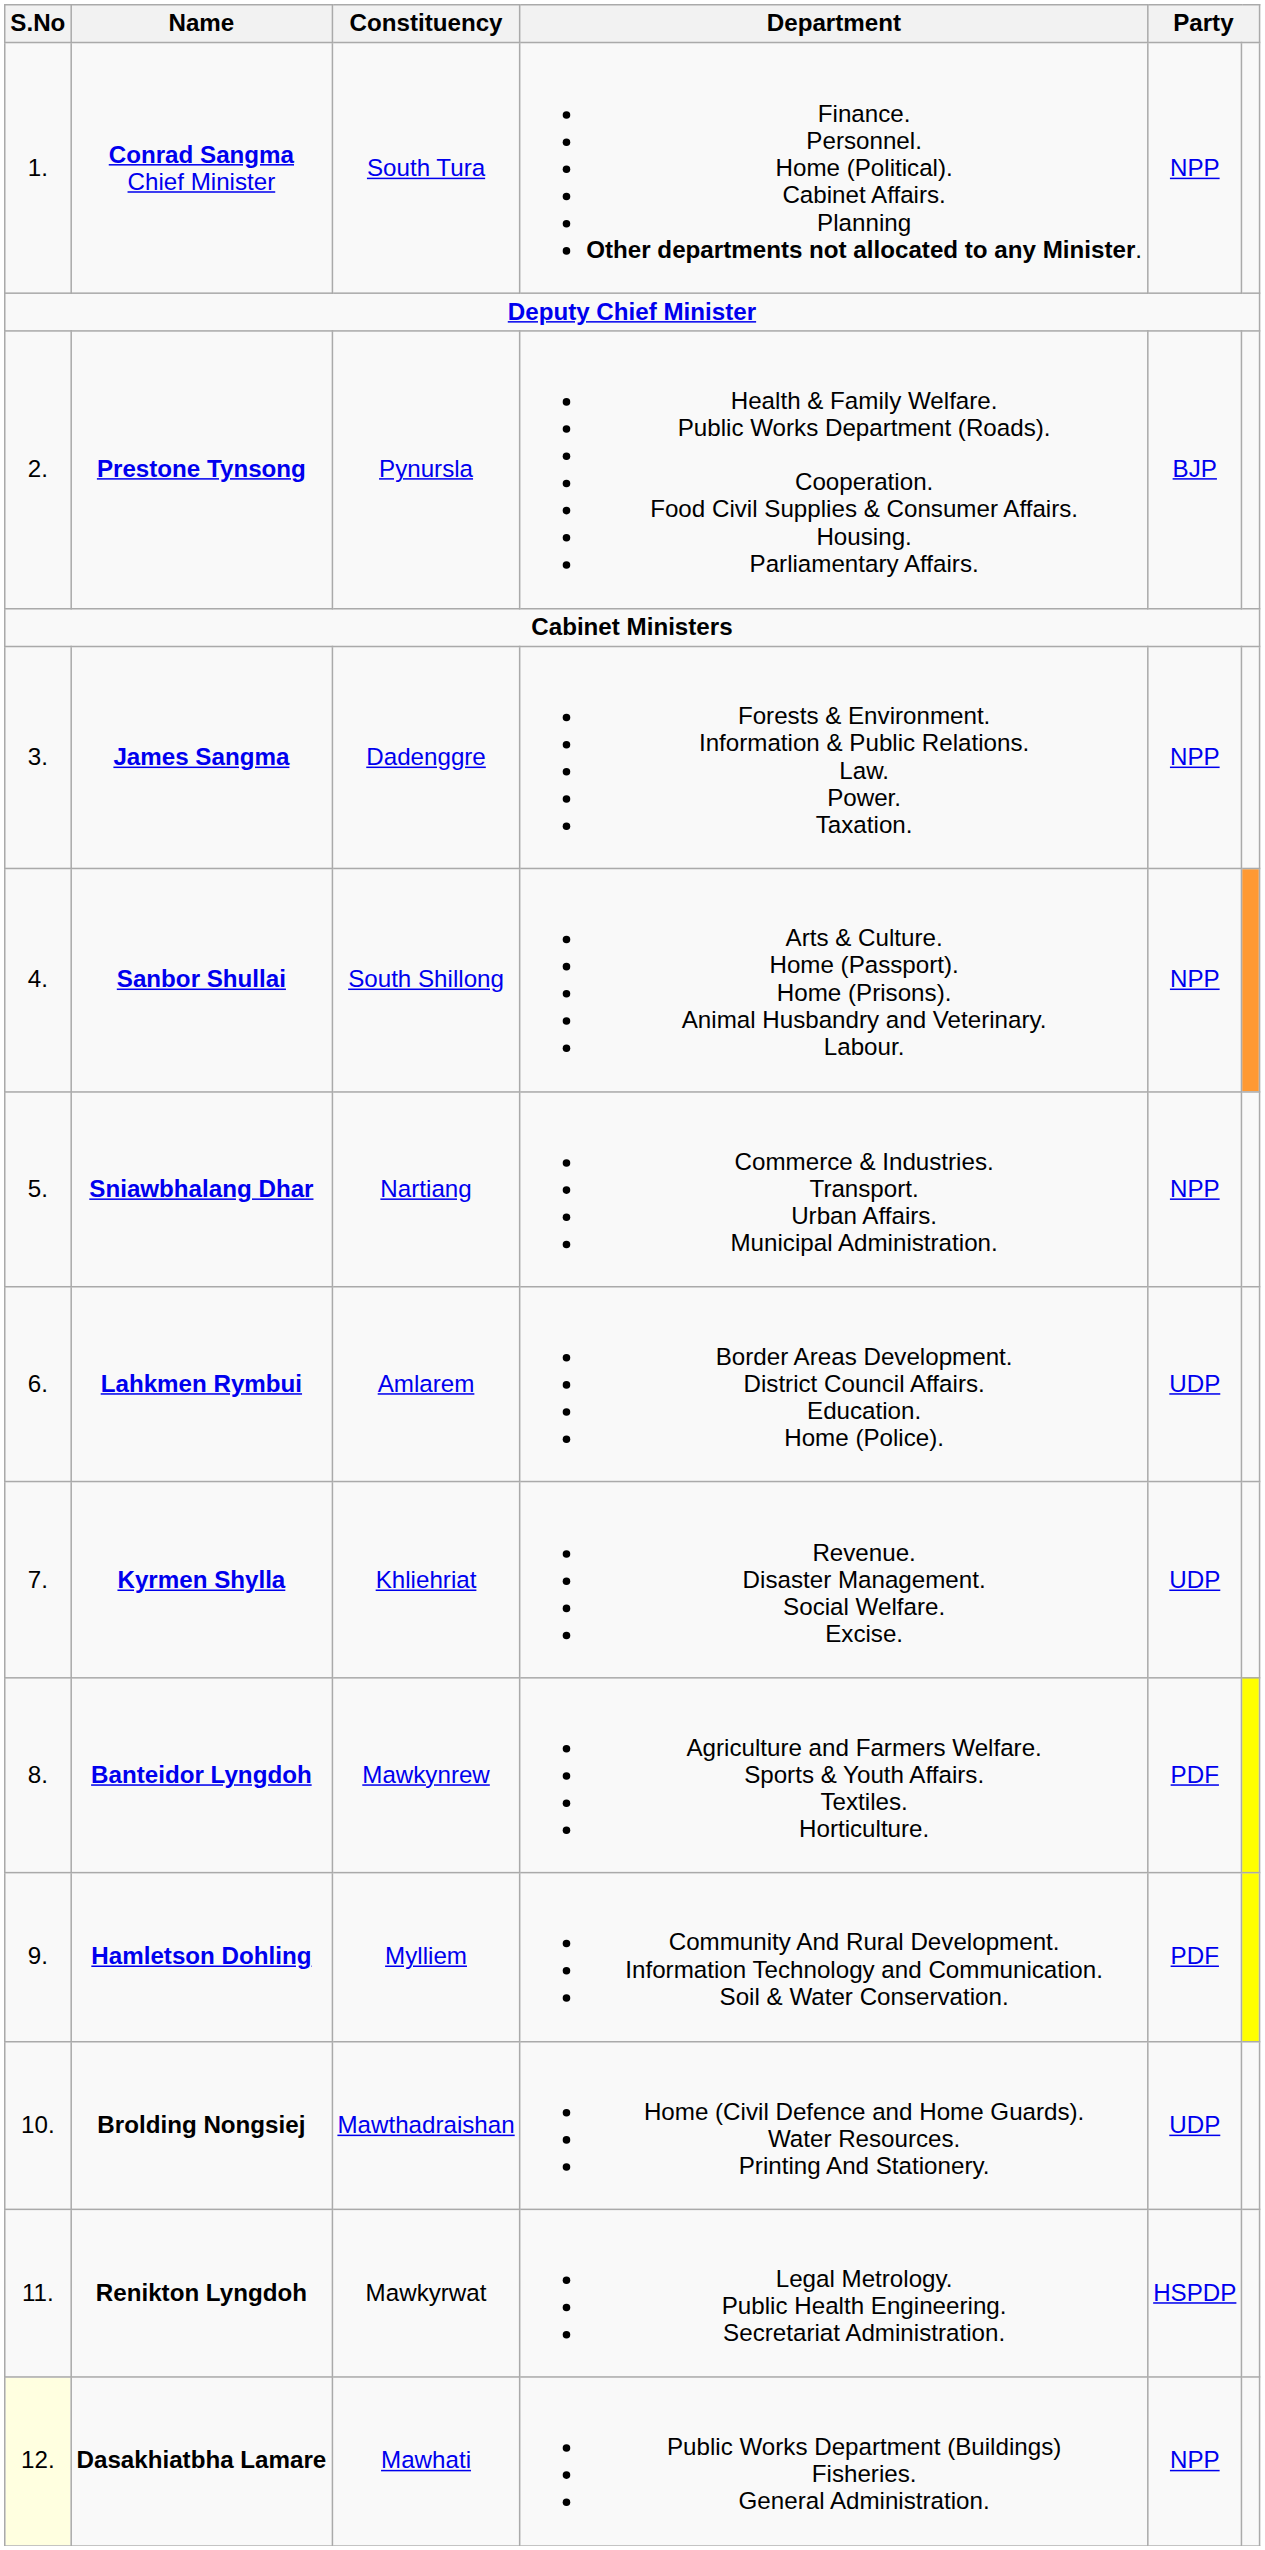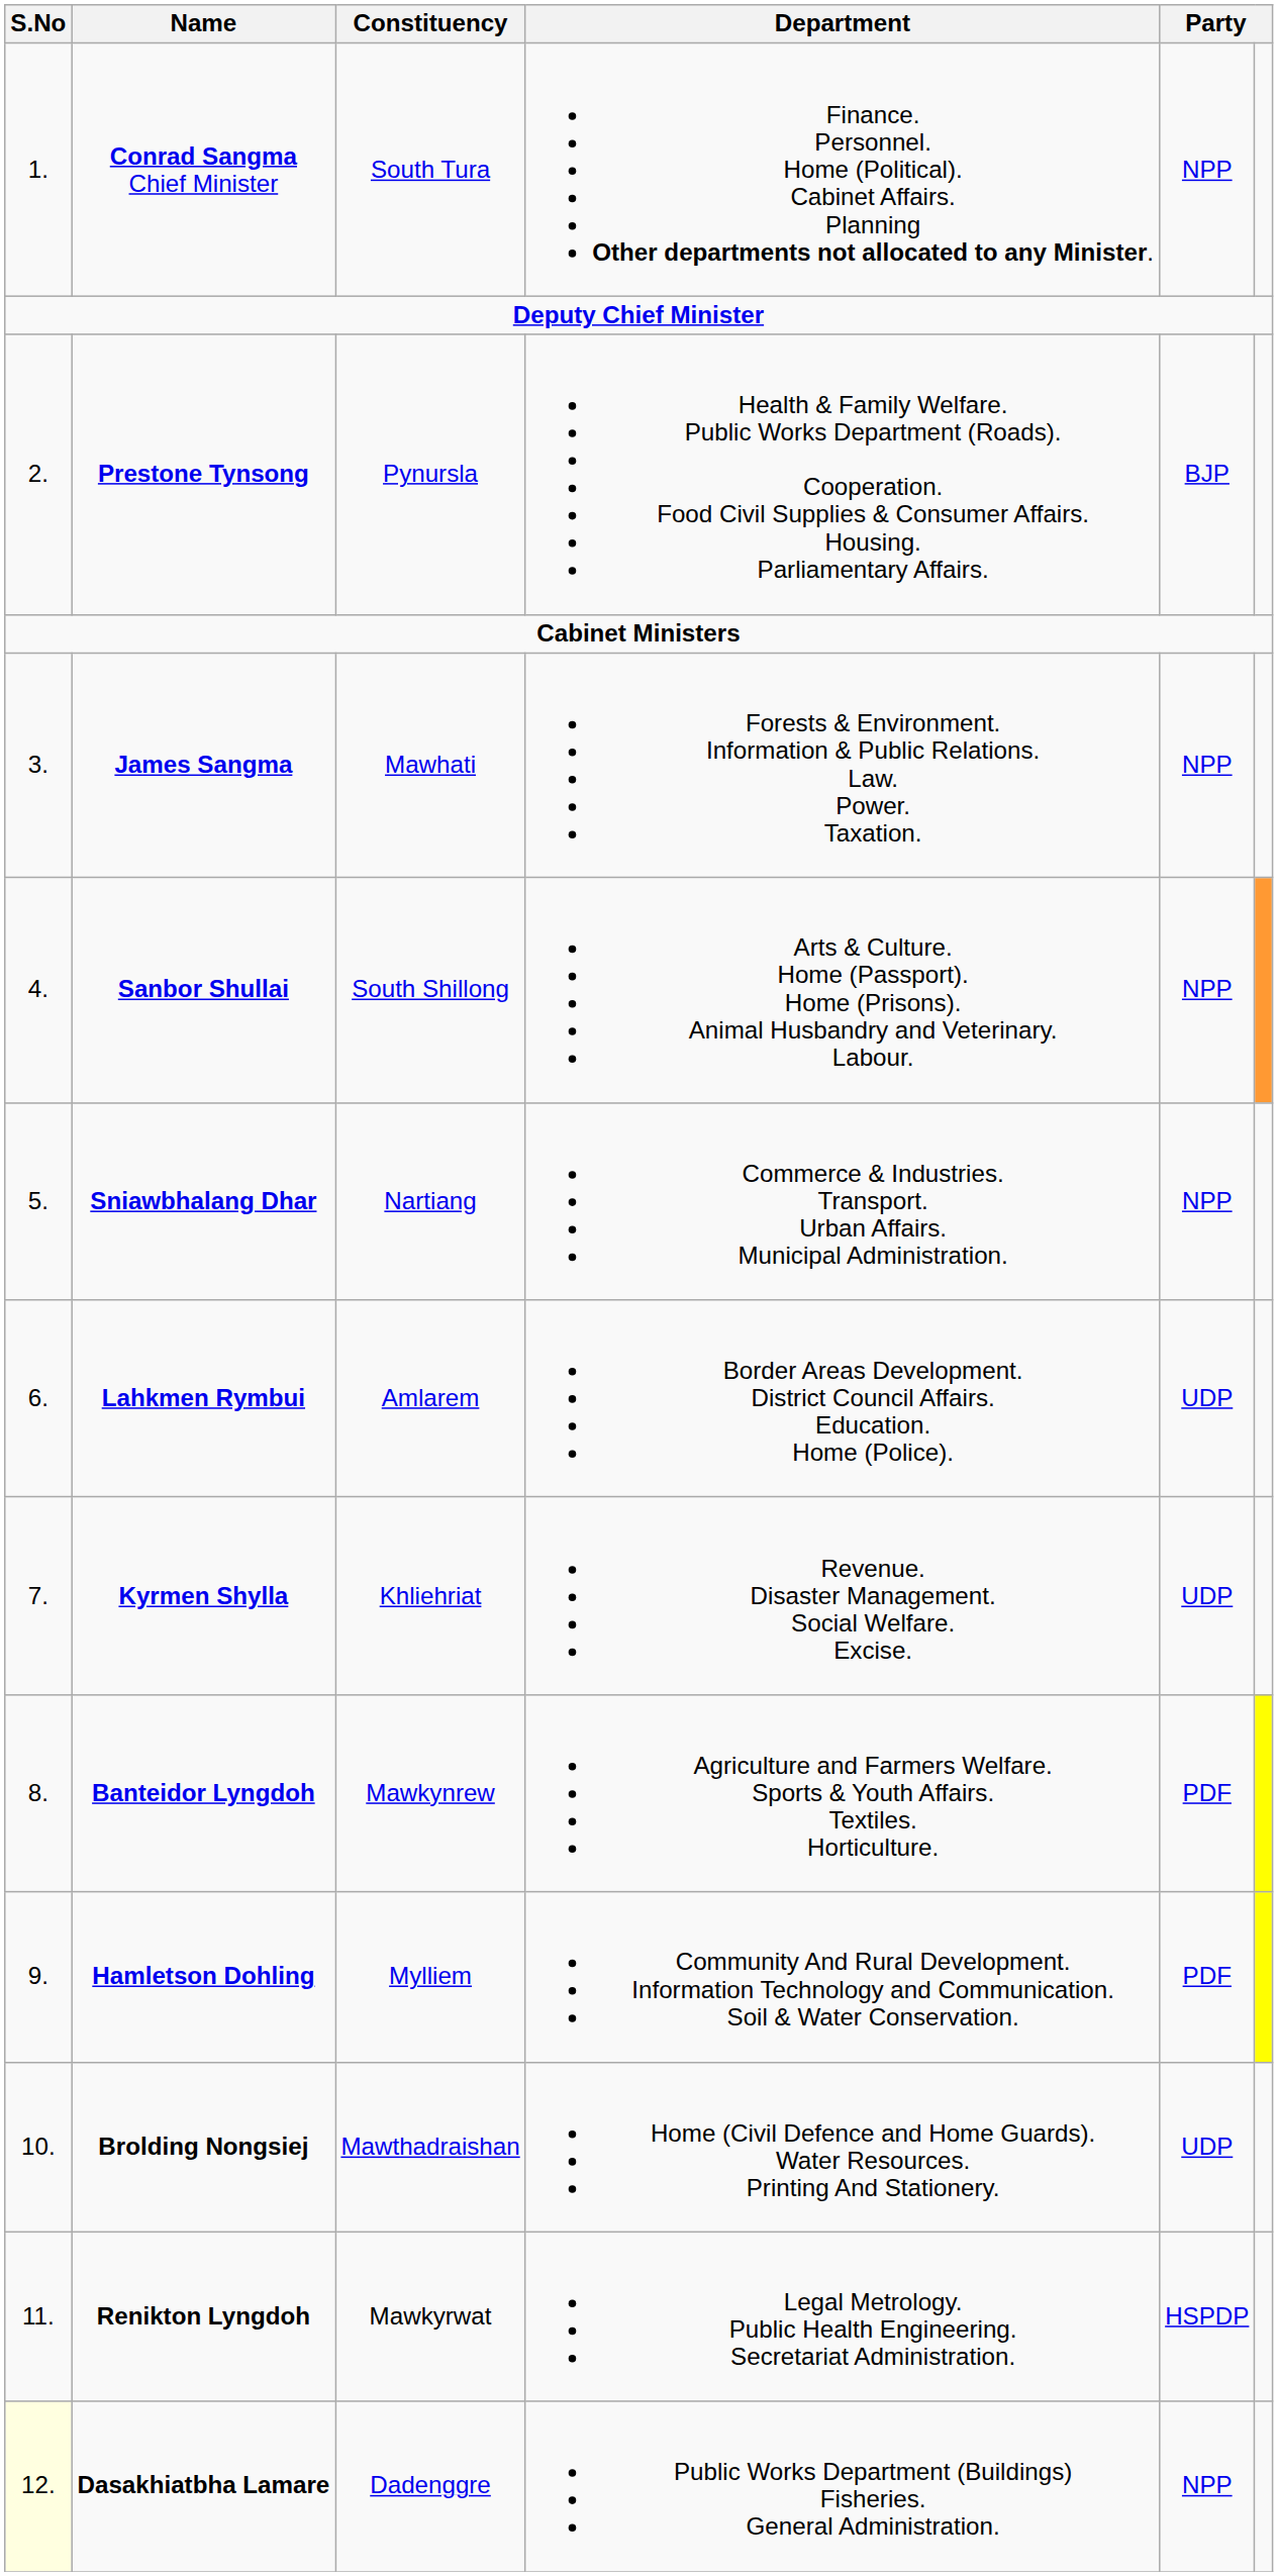James Sangma | Constituency: Dadenggre -> Mawhati
Dasakhiatbha Lamare | Constituency: Mawhati -> Dadenggre
